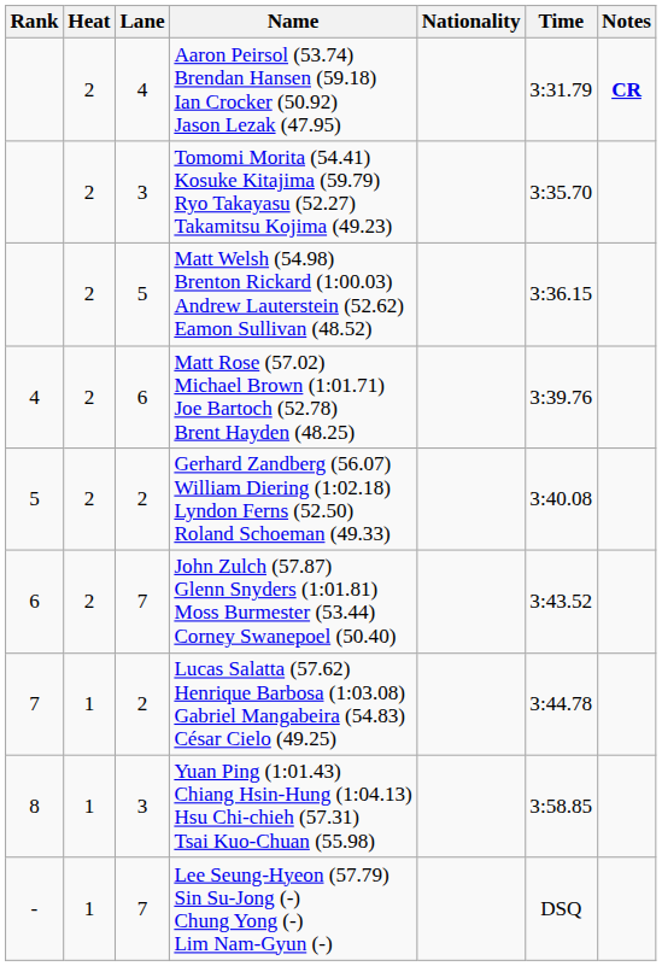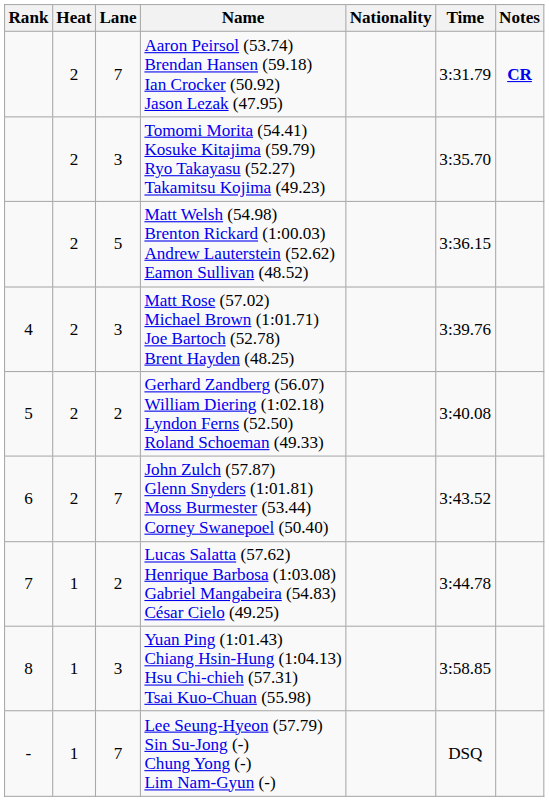row 2 | Lane: 4 -> 7
row 5 | Lane: 6 -> 3
